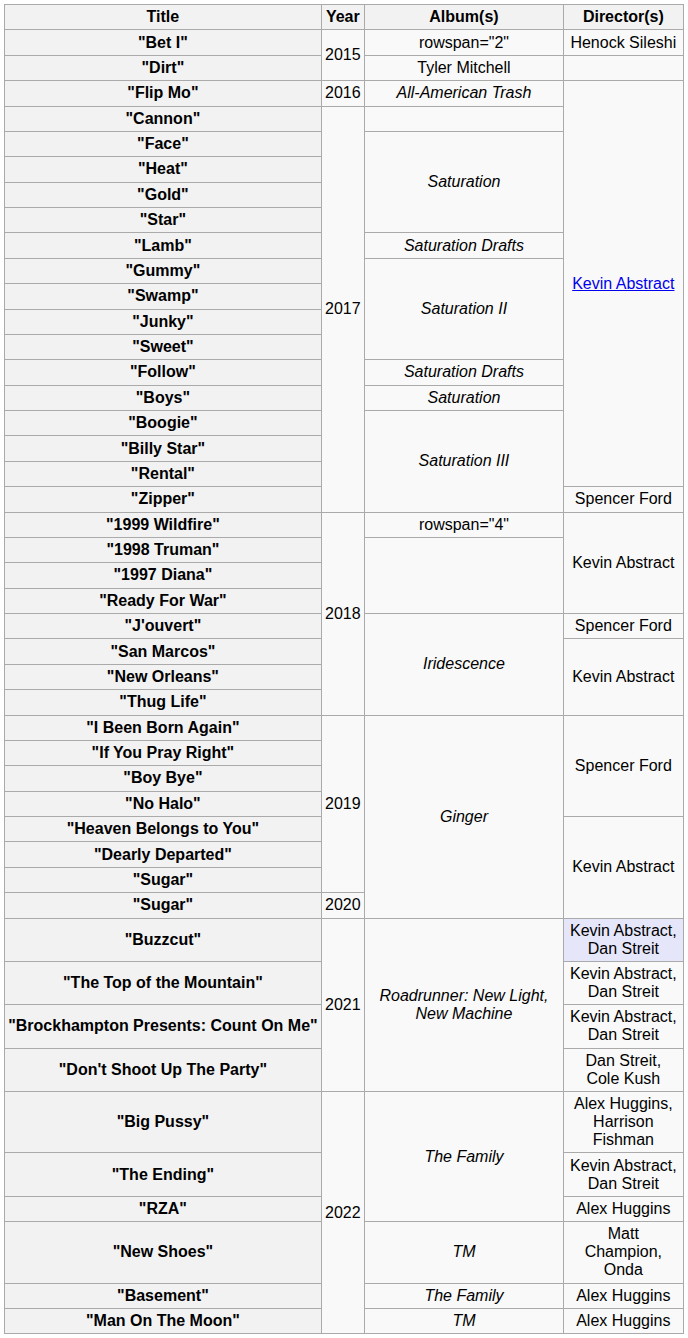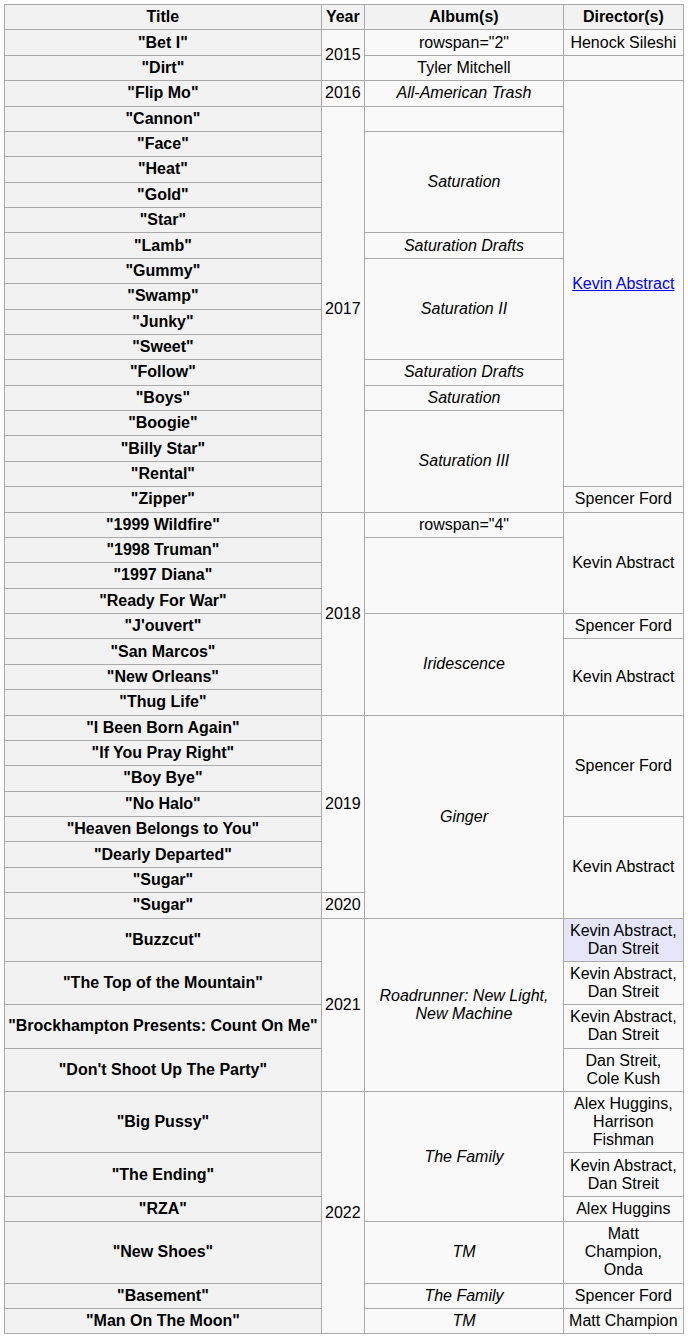"Basement" | Director(s): Alex Huggins -> Spencer Ford
"Man On The Moon" | Director(s): Alex Huggins -> Matt Champion
